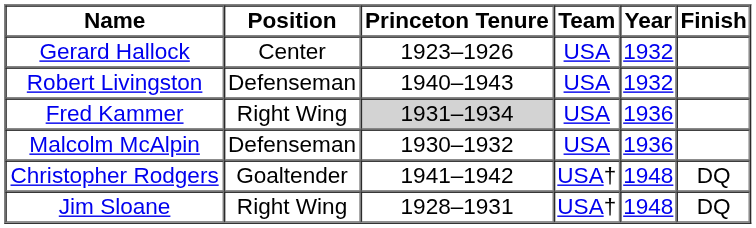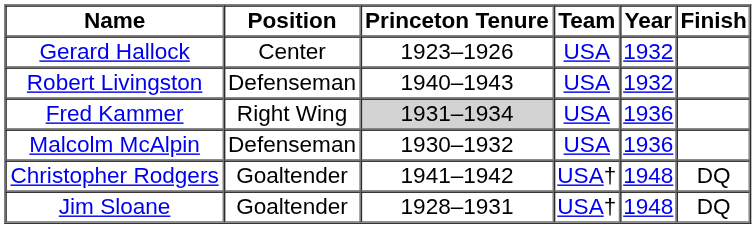Jim Sloane | Position: Right Wing -> Goaltender
